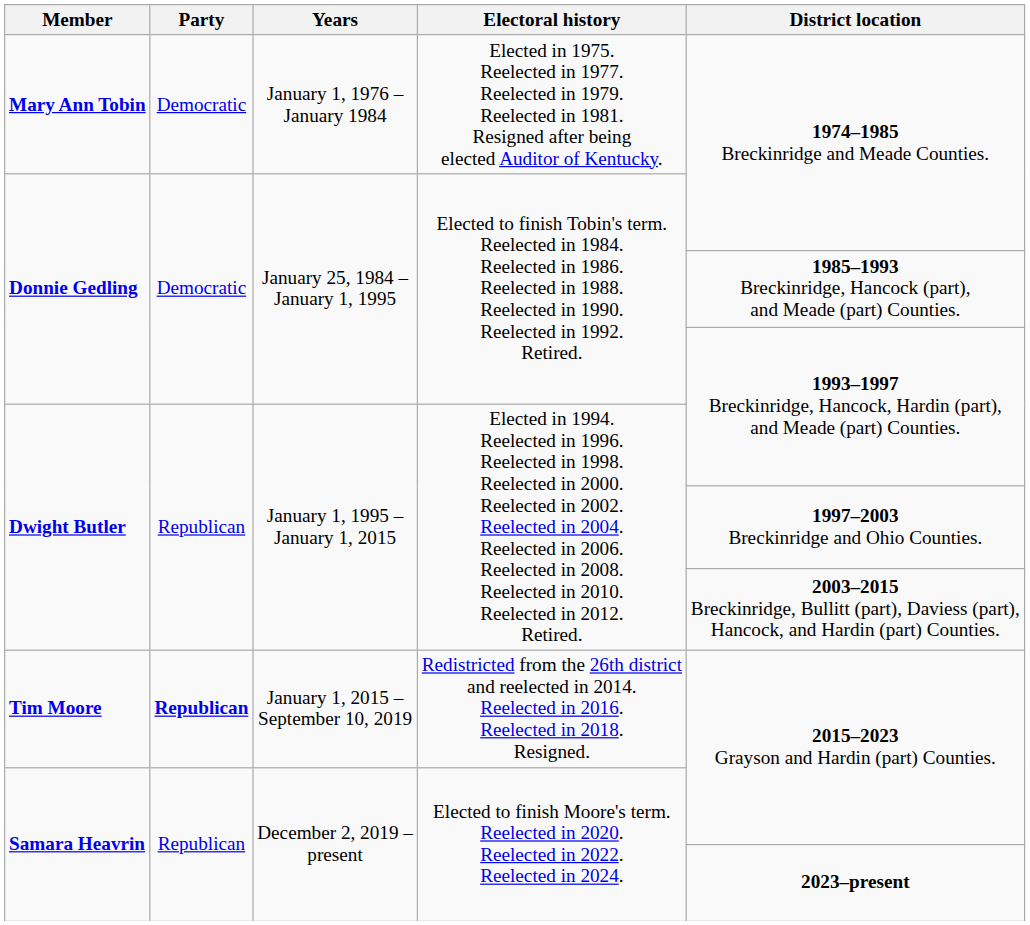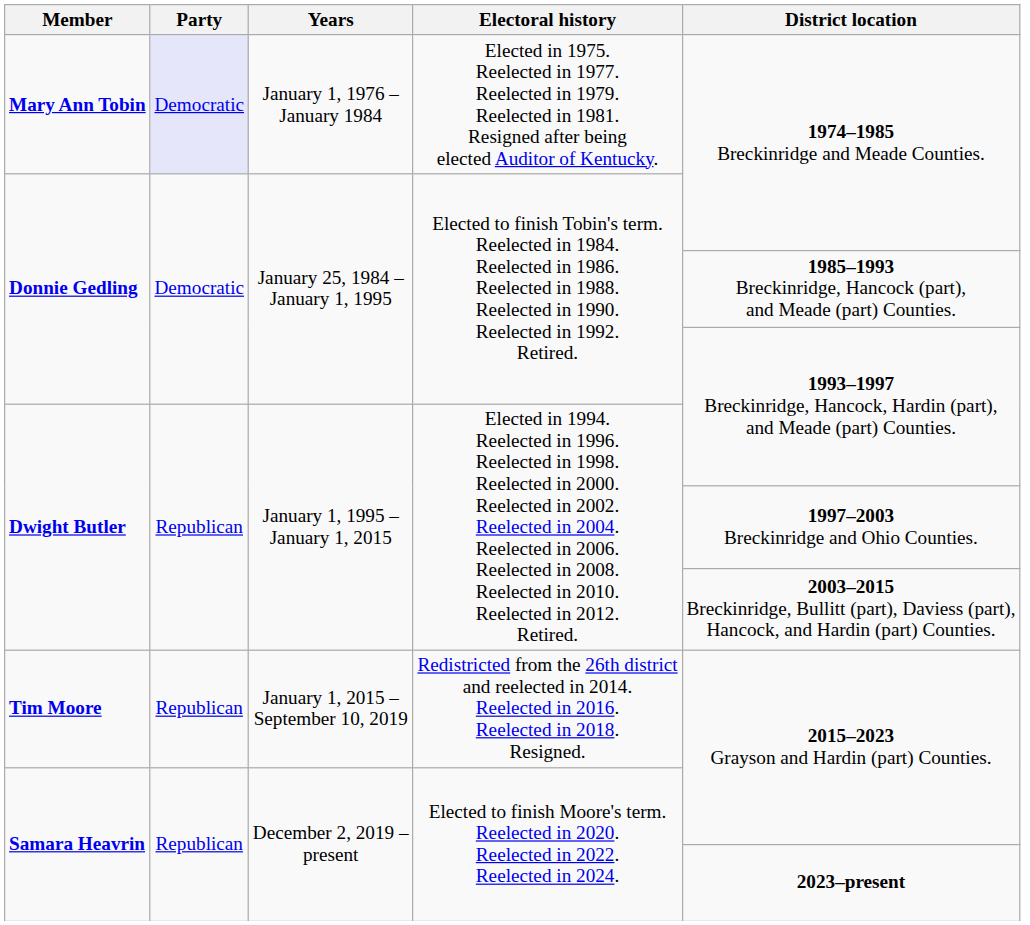Mary Ann Tobin | Party: no background -> lavender background
Tim Moore | Party: bold -> normal
